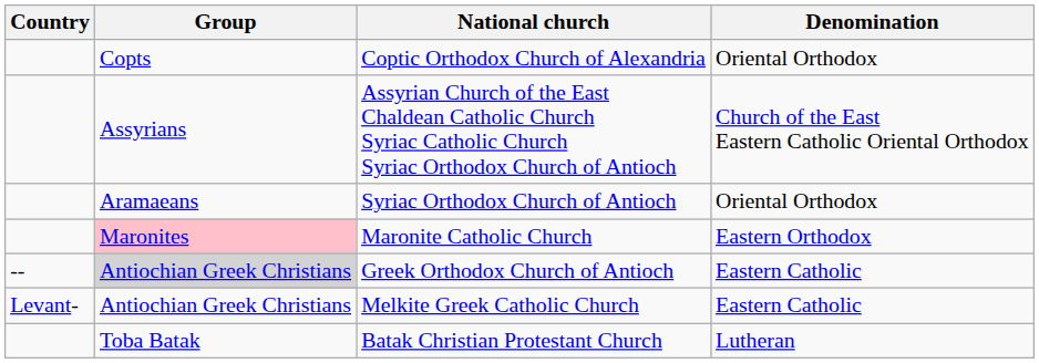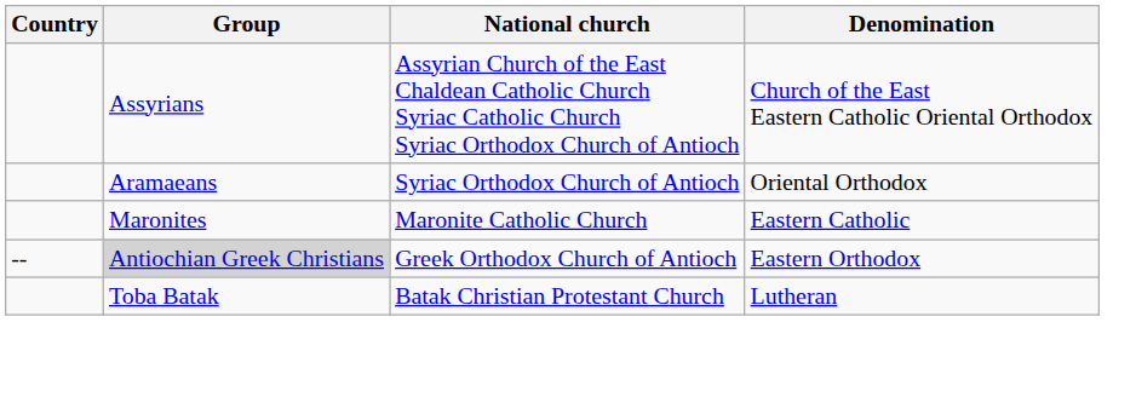- row: Copts | Coptic Orthodox Church of Alexandria | Oriental Orthodox
Maronite Catholic Church | Group: pink background -> no background
Maronite Catholic Church | Denomination: Eastern Orthodox -> Eastern Catholic
Greek Orthodox Church of Antioch | Denomination: Eastern Catholic -> Eastern Orthodox
- row: Levant- | Antiochian Greek Christians | Melkite Greek Catholic Church | Eastern Catholic
